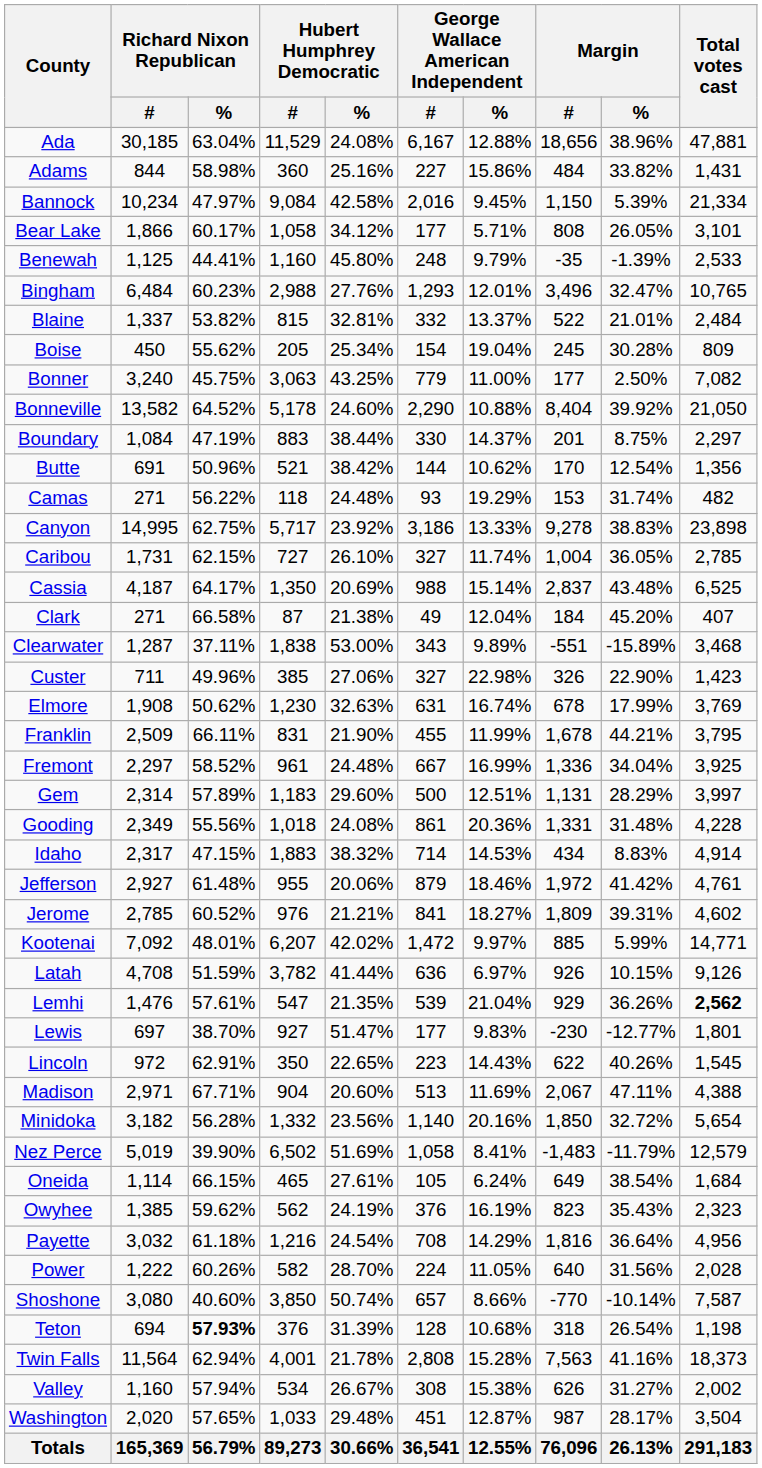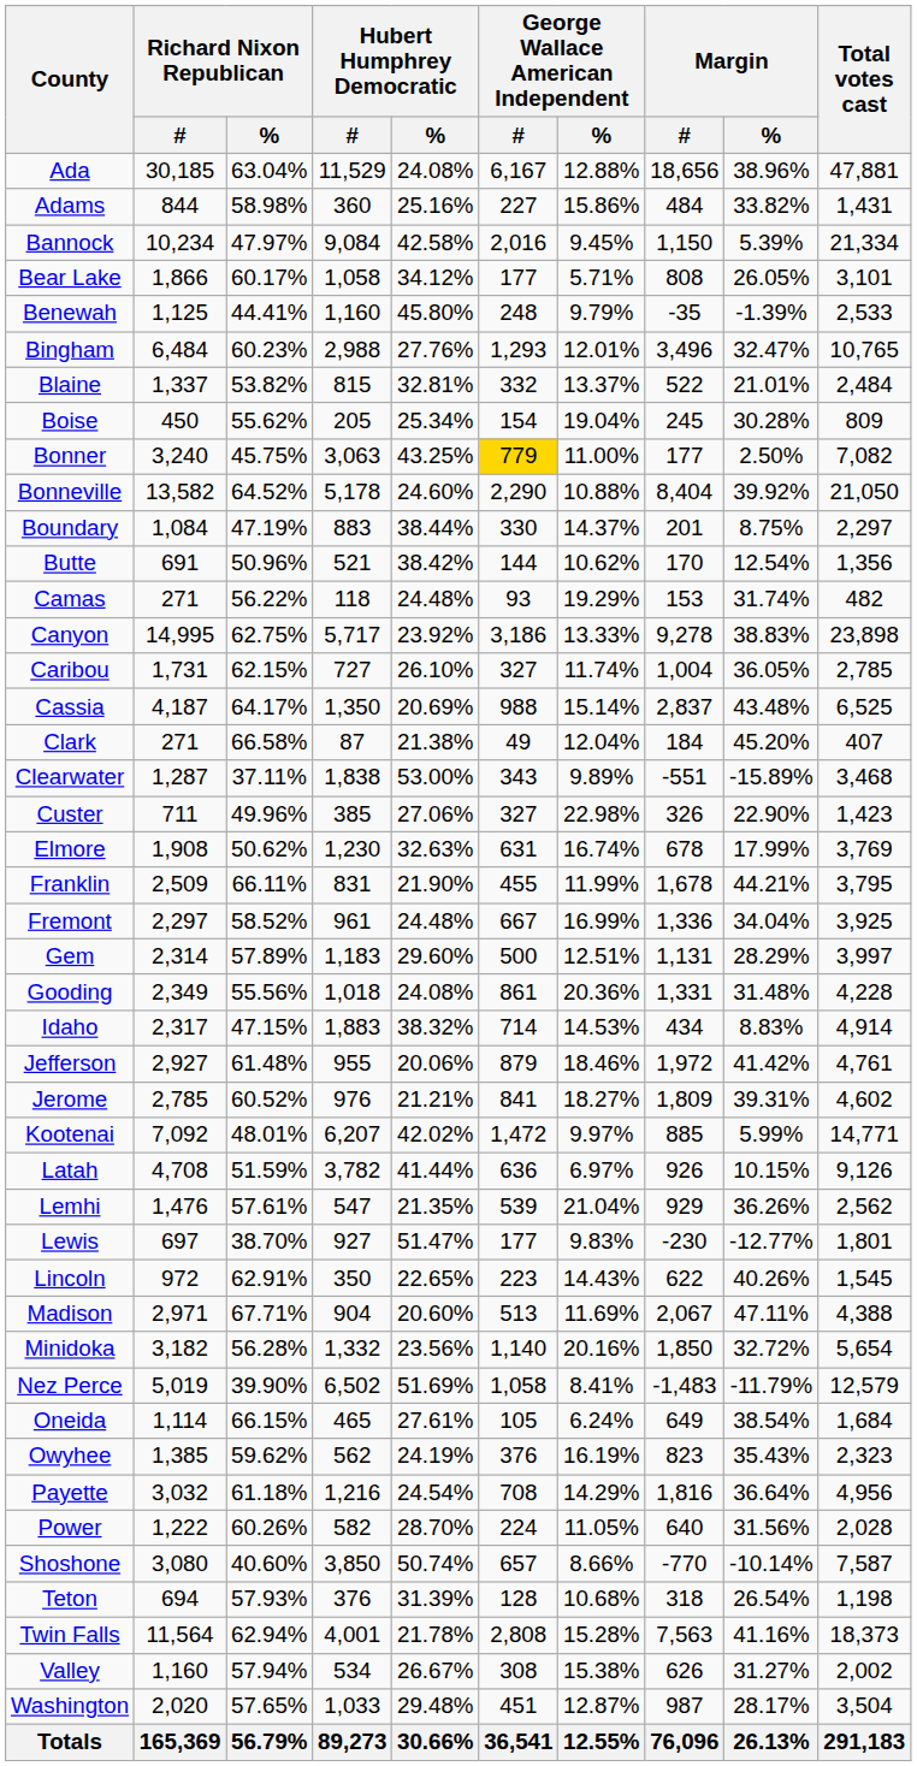Bonner | George Wallace American Independent / #: no background -> gold background
Lemhi | Total votes cast: bold -> normal
Teton | Richard Nixon Republican / %: bold -> normal
